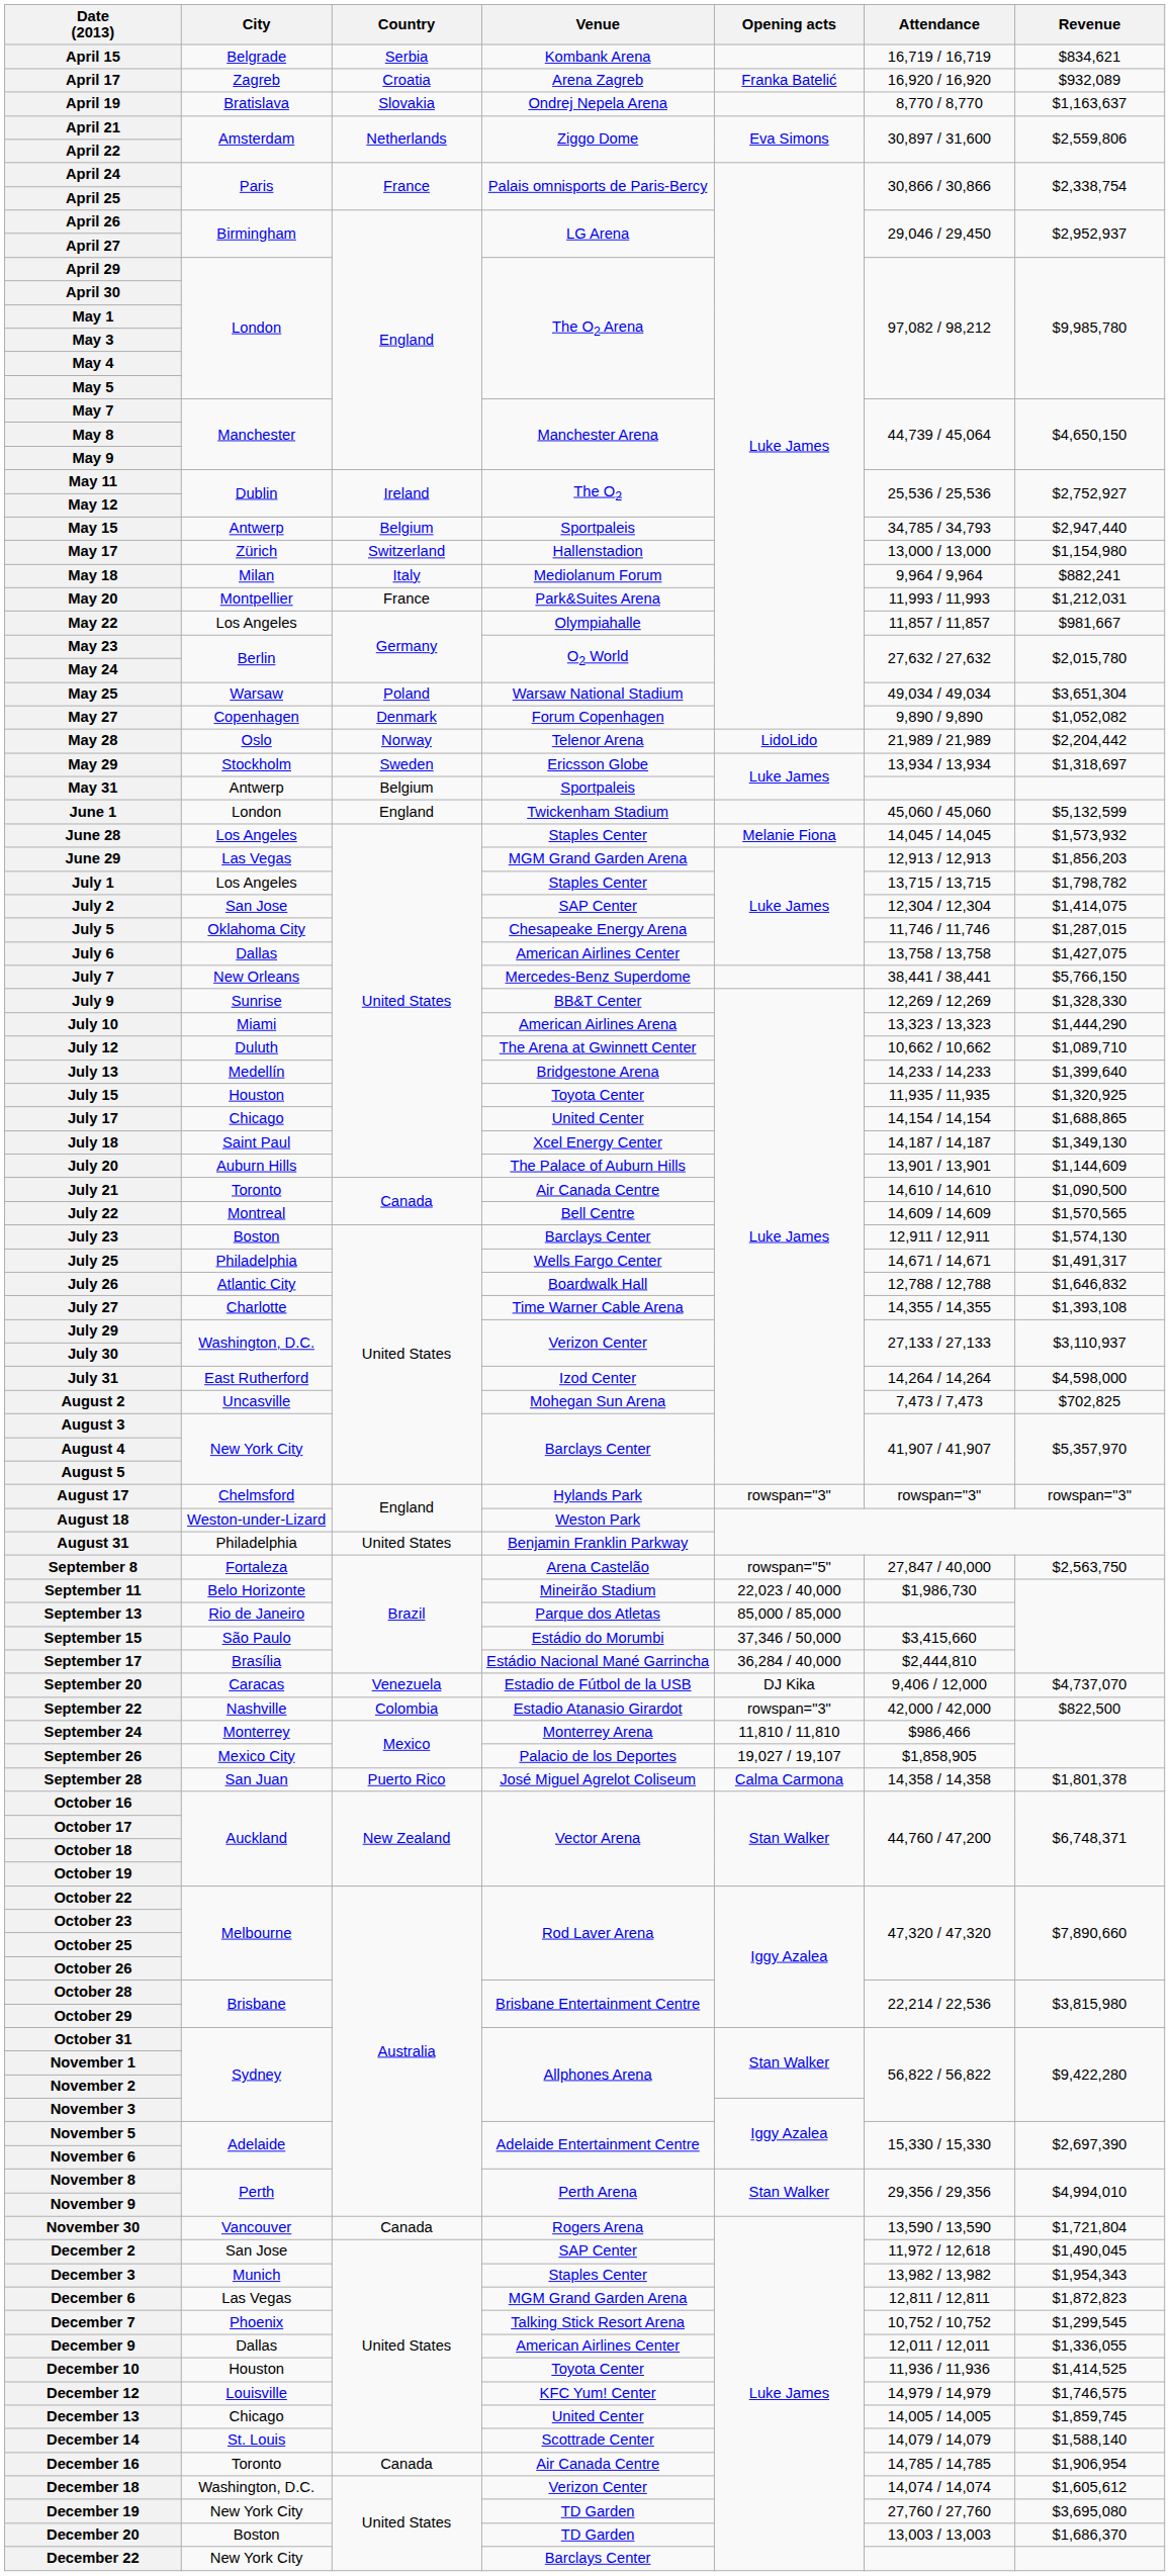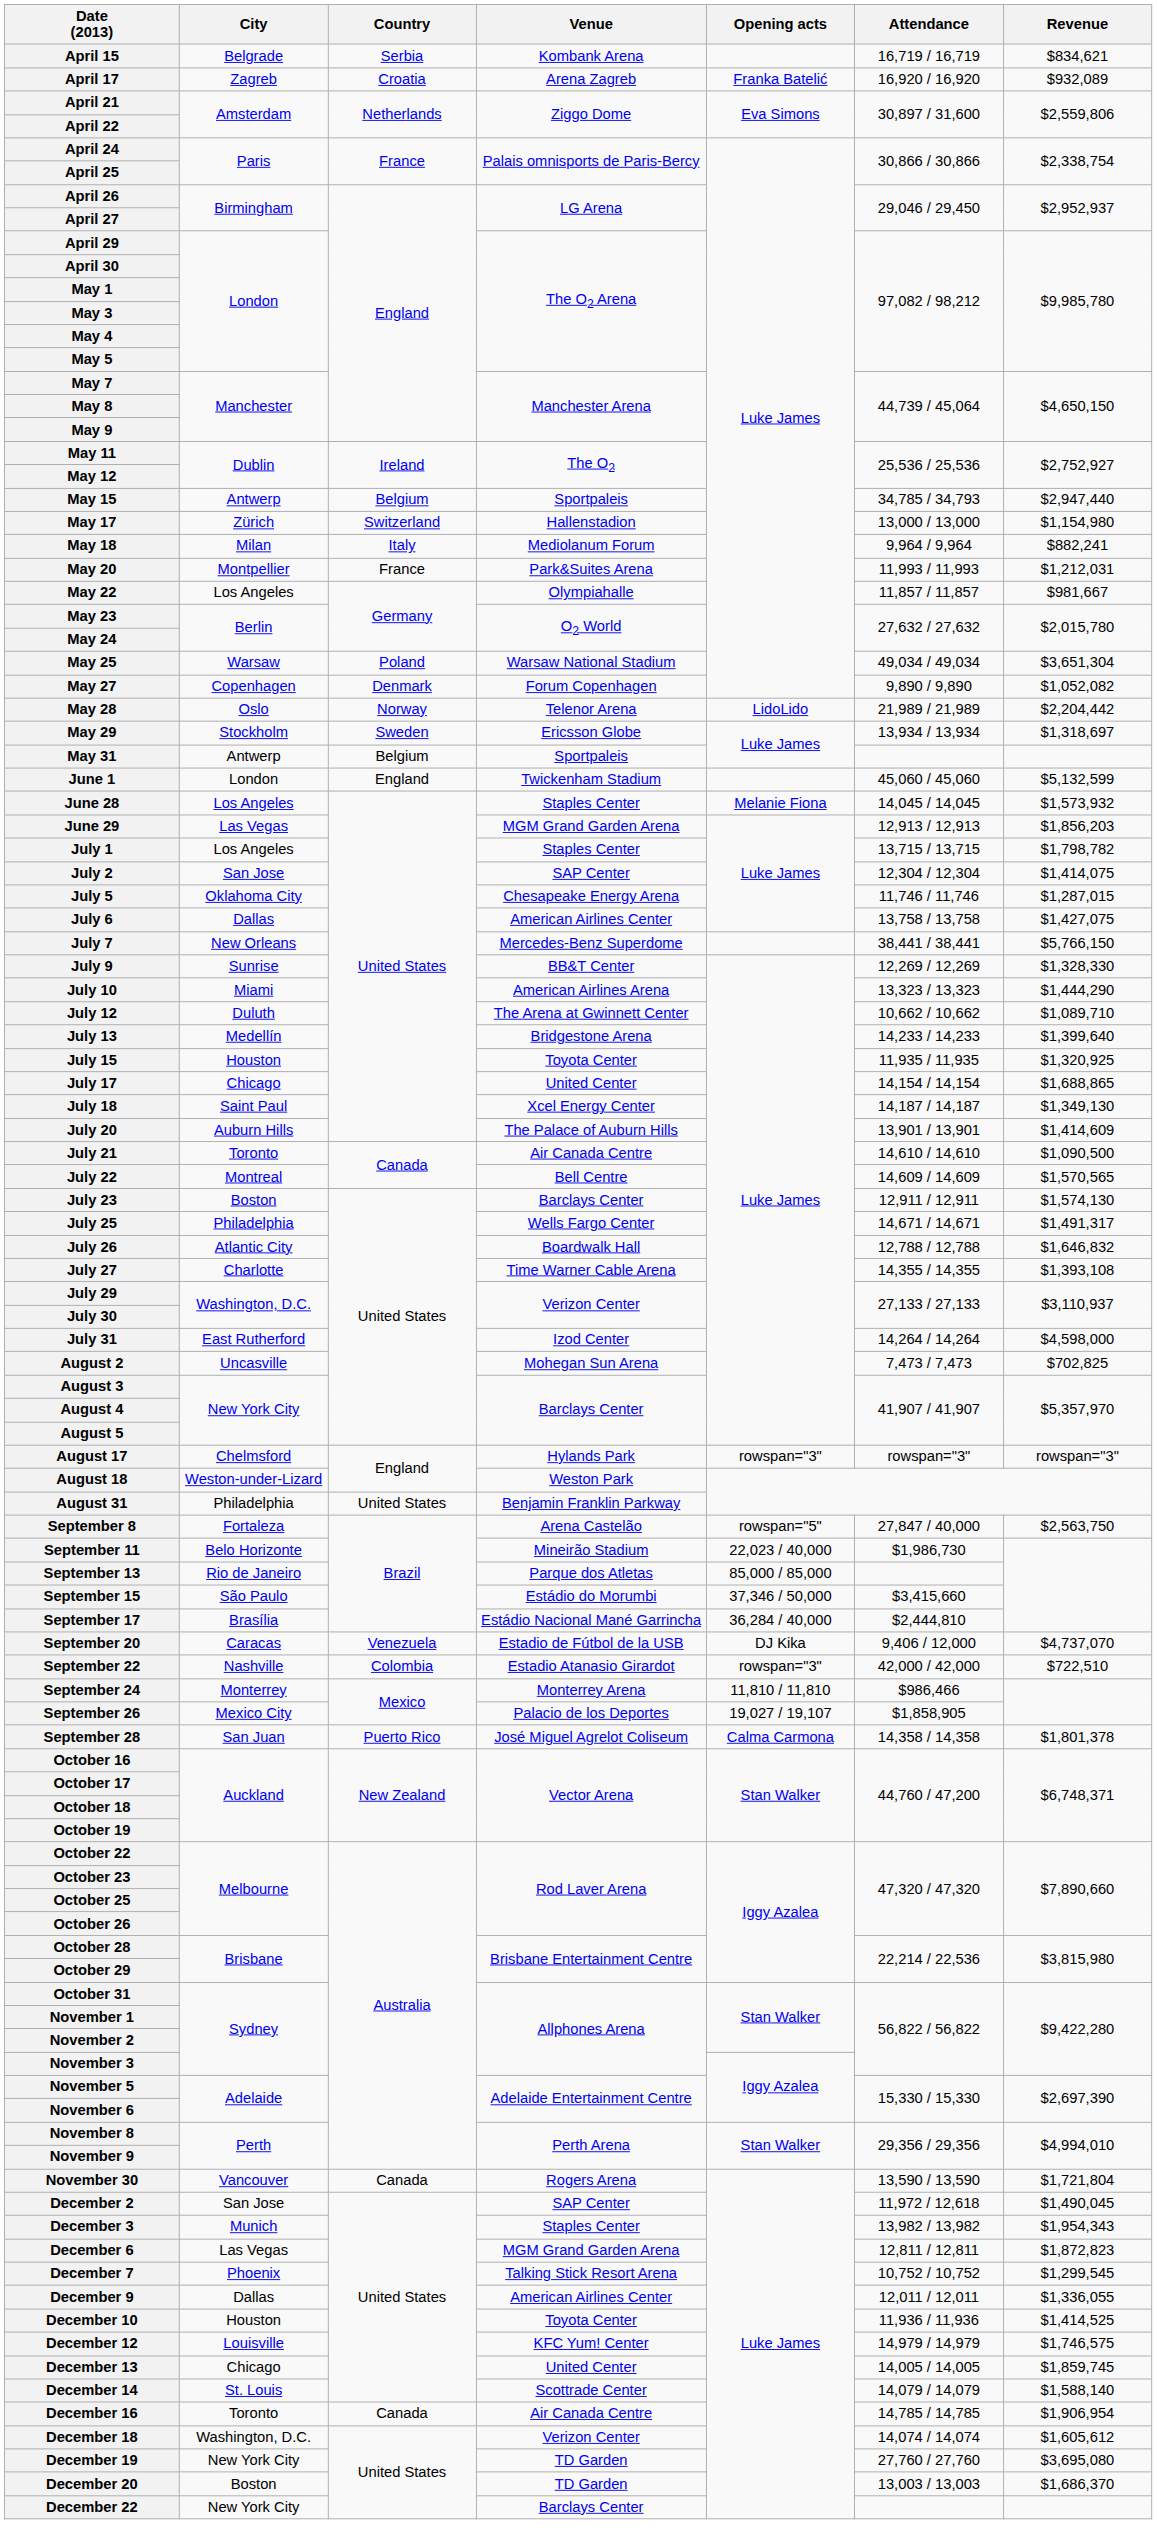- row: April 19 | Bratislava | Slovakia | Ondrej Nepela Arena | 8,770 / 8,770 | $1,163,637
July 20 | Revenue: $1,144,609 -> $1,414,609
September 22 | Revenue: $822,500 -> $722,510
